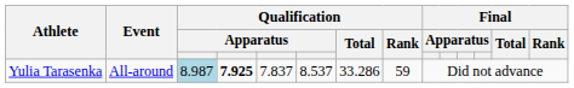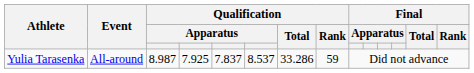row 4 | column 3: lightblue background -> no background
row 4 | column 4: bold -> normal
